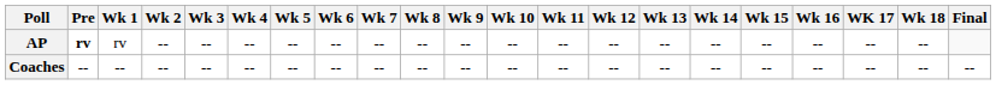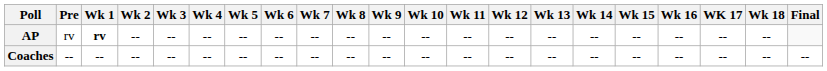AP | Pre: bold -> normal
AP | Wk 1: normal -> bold
